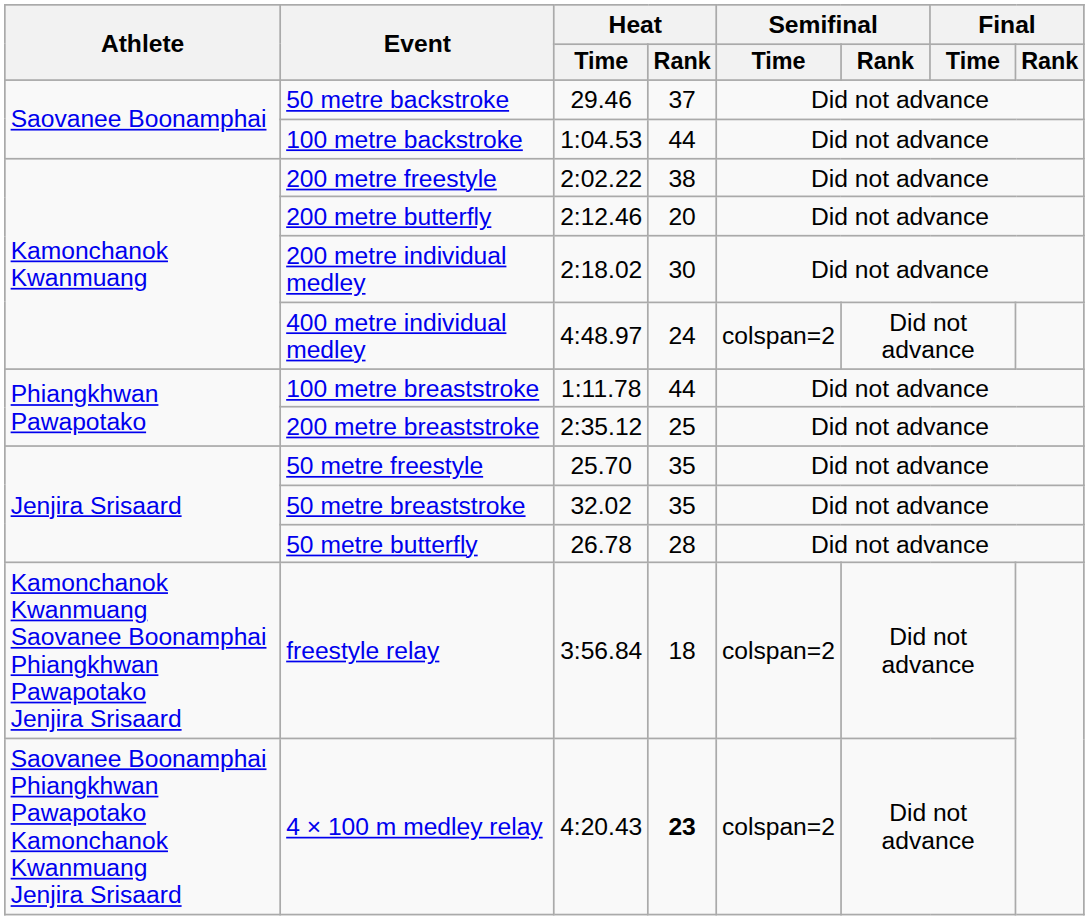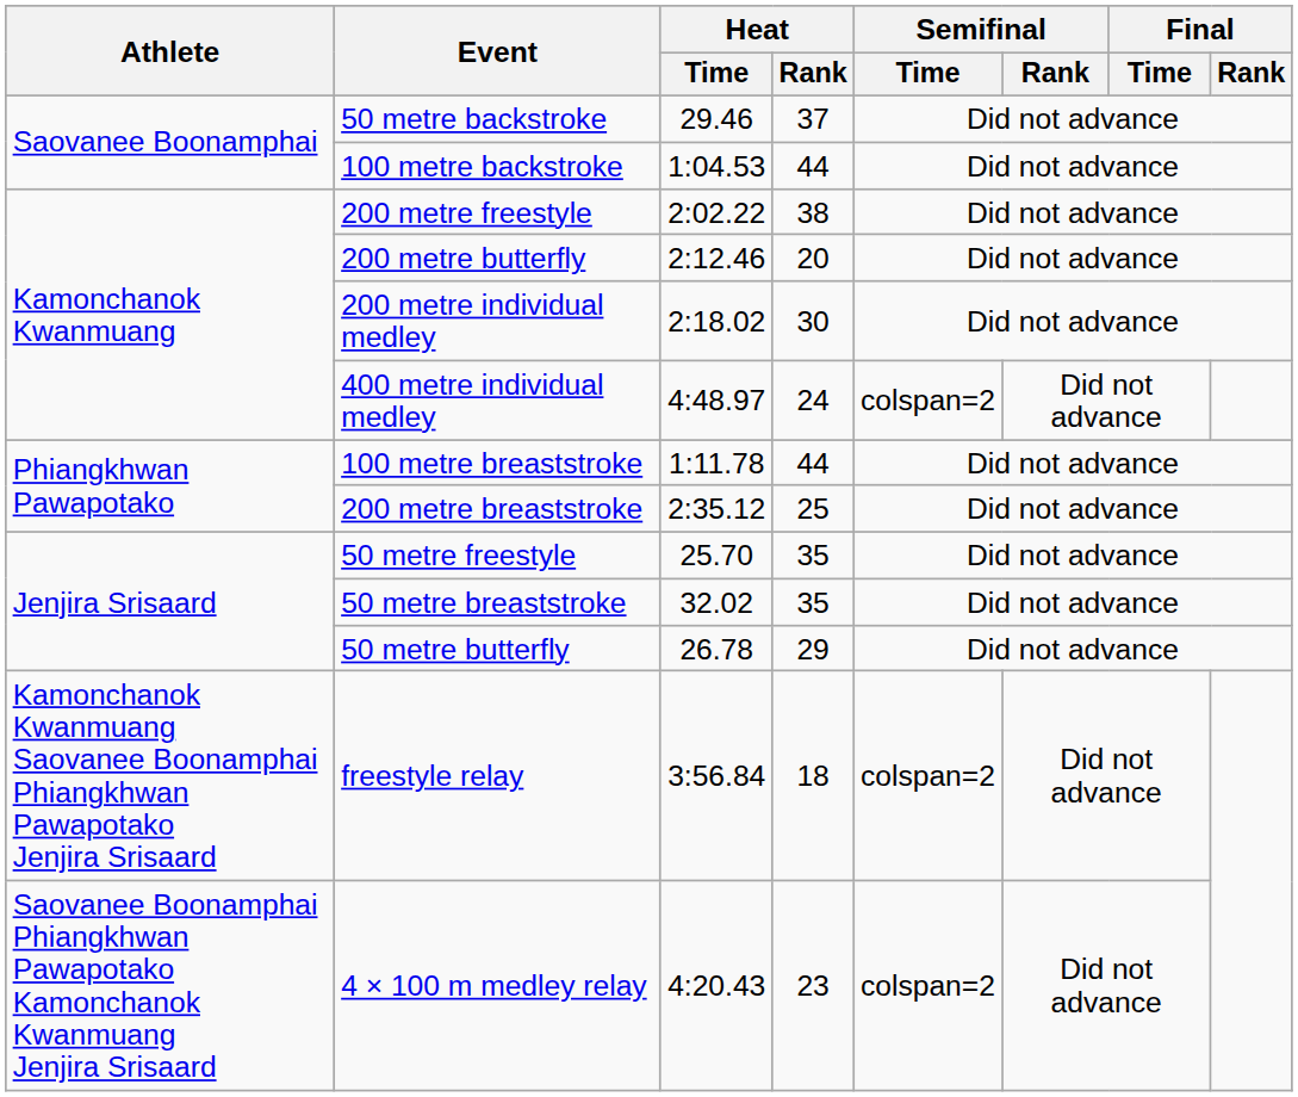50 metre butterfly | Heat / Rank: 28 -> 29
4 × 100 m medley relay | Heat / Rank: bold -> normal
